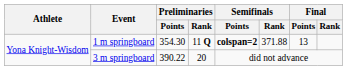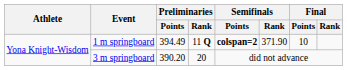1 m springboard | Preliminaries / Points: 354.30 -> 394.49
1 m springboard | Semifinals / Rank: 371.88 -> 371.90
1 m springboard | Final / Points: 13 -> 10
3 m springboard | Preliminaries / Points: 390.22 -> 390.20
